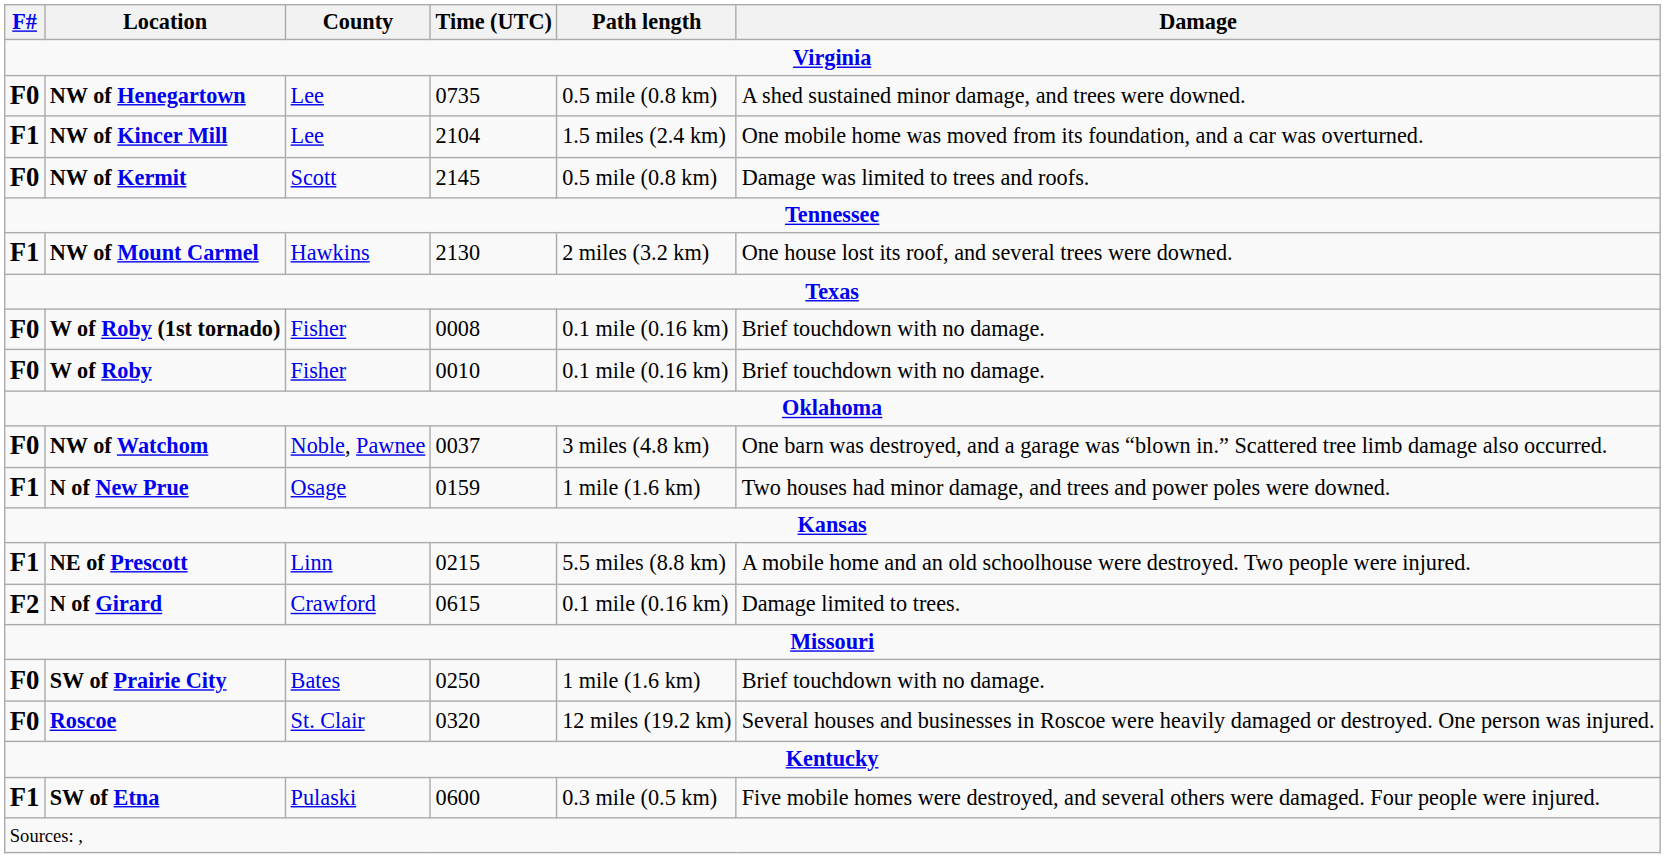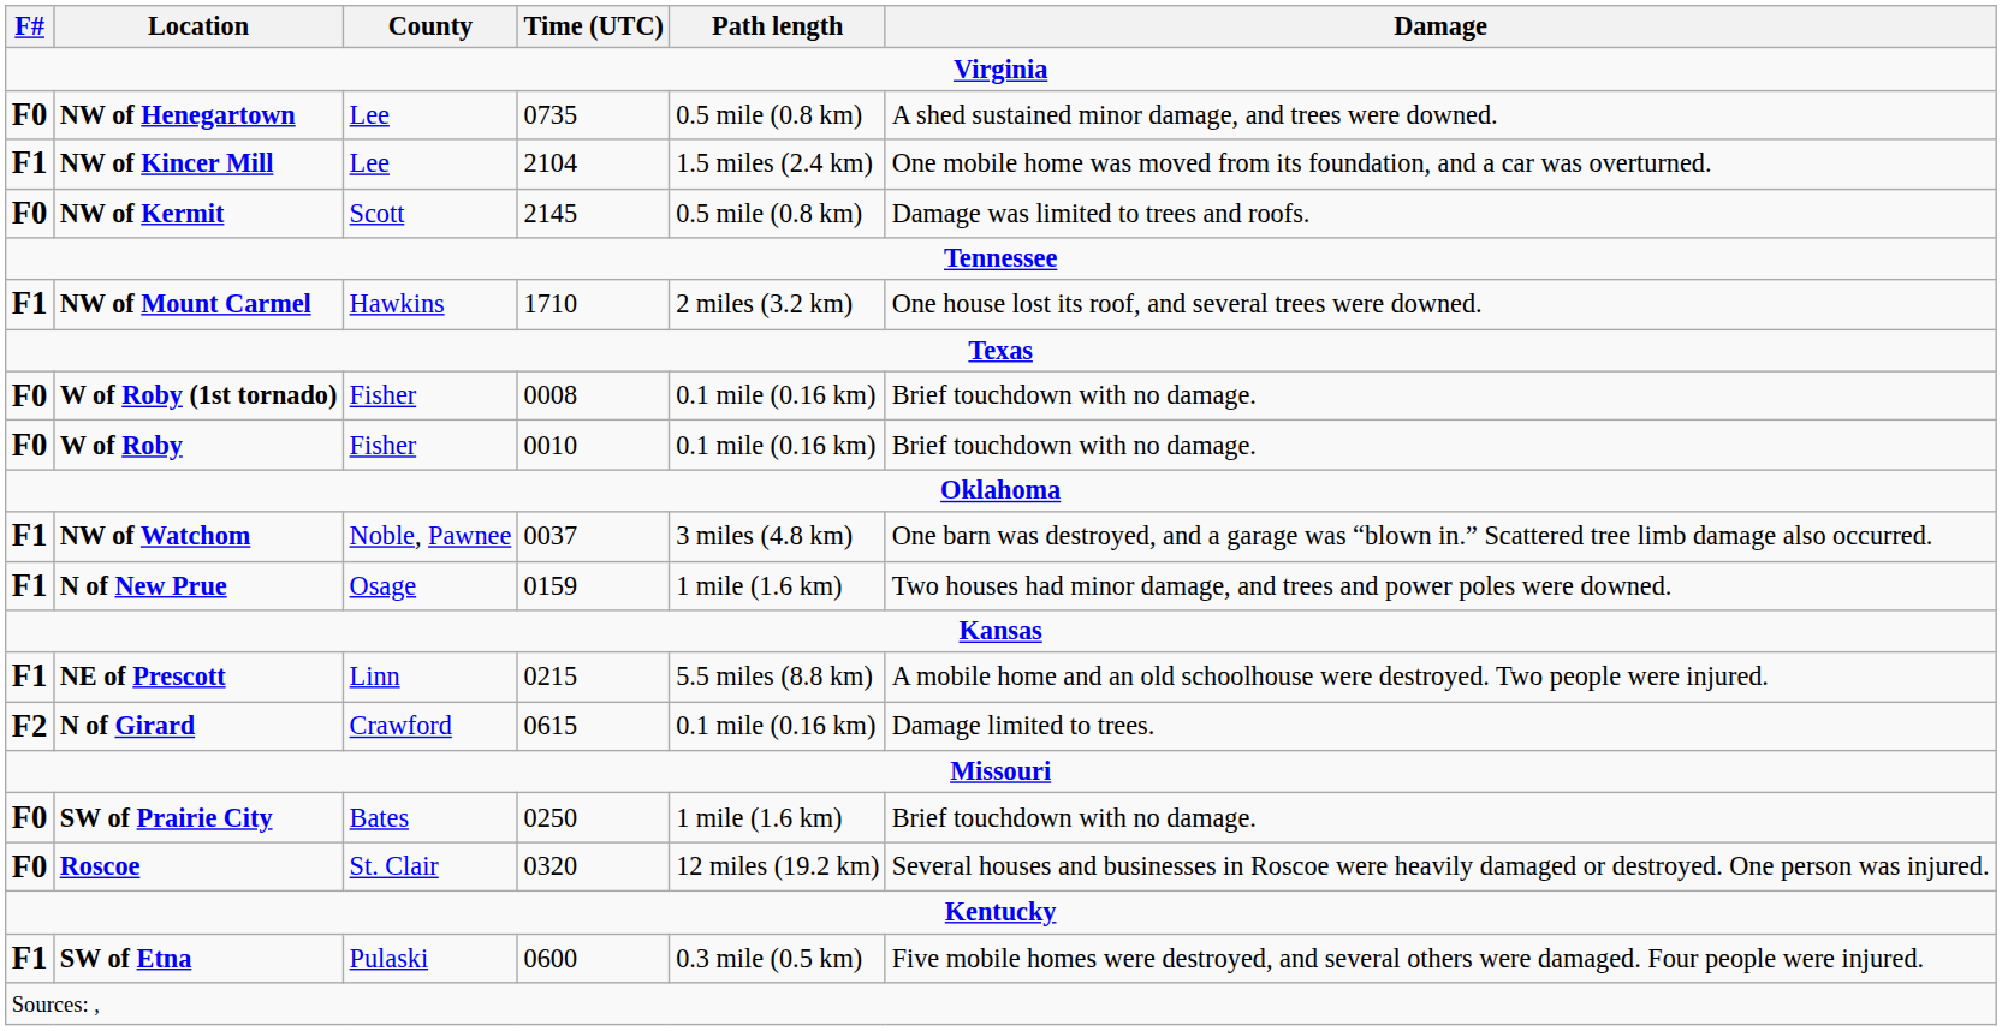NW of Mount Carmel | Time (UTC): 2130 -> 1710
NW of Watchom | F#: F0 -> F1
